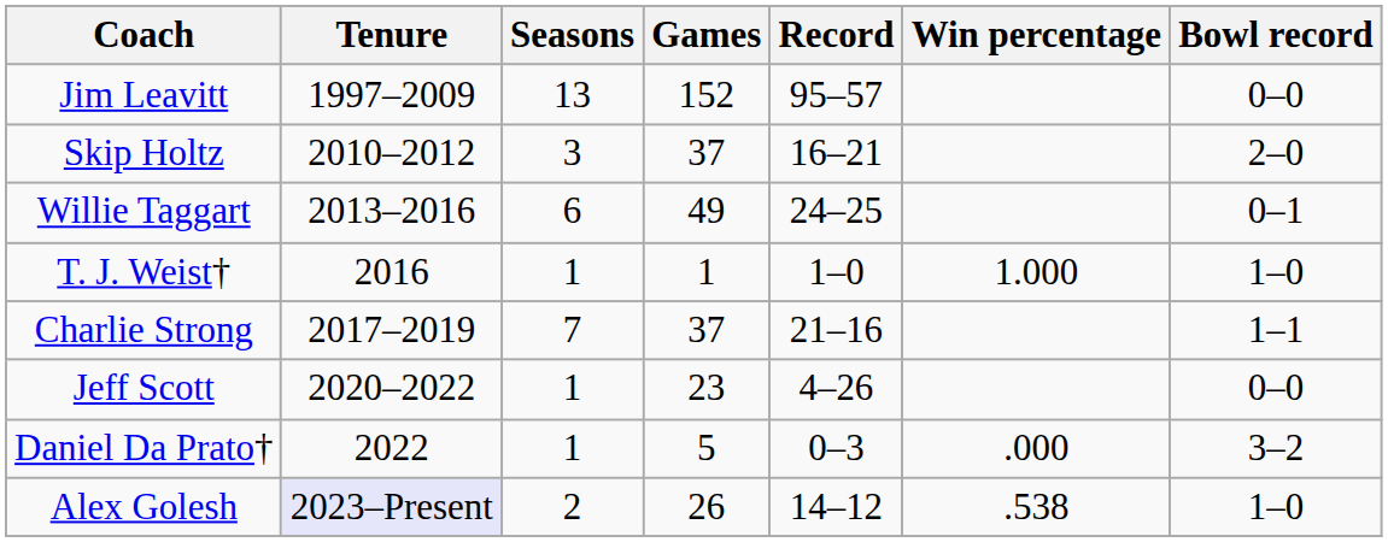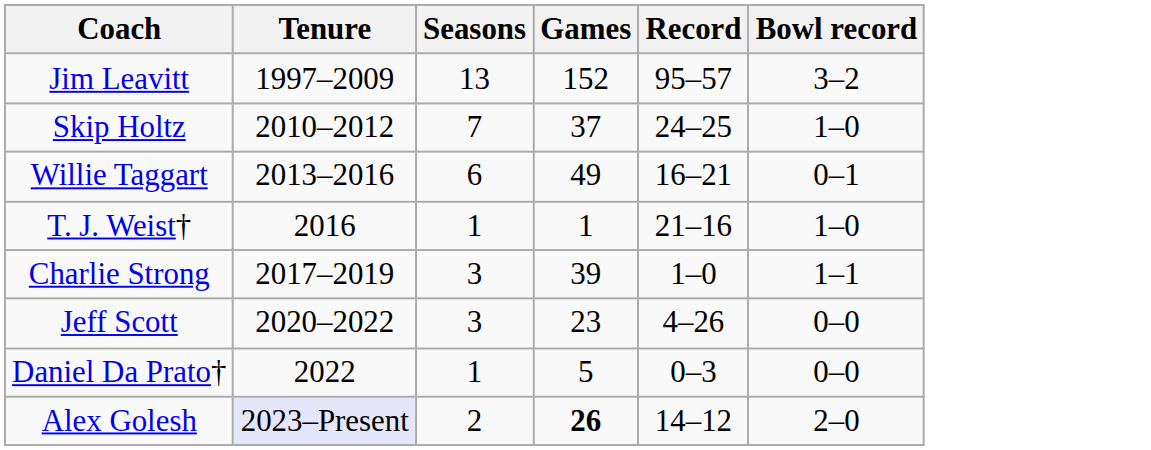- column: Win percentage | 1.000 | .000 | .538
Jim Leavitt | Bowl record: 0–0 -> 3–2
Skip Holtz | Seasons: 3 -> 7
Skip Holtz | Record: 16–21 -> 24–25
Skip Holtz | Bowl record: 2–0 -> 1–0
Willie Taggart | Record: 24–25 -> 16–21
T. J. Weist† | Record: 1–0 -> 21–16
Charlie Strong | Seasons: 7 -> 3
Charlie Strong | Games: 37 -> 39
Charlie Strong | Record: 21–16 -> 1–0
Jeff Scott | Seasons: 1 -> 3
Daniel Da Prato† | Bowl record: 3–2 -> 0–0
Alex Golesh | Games: normal -> bold
Alex Golesh | Bowl record: 1–0 -> 2–0
